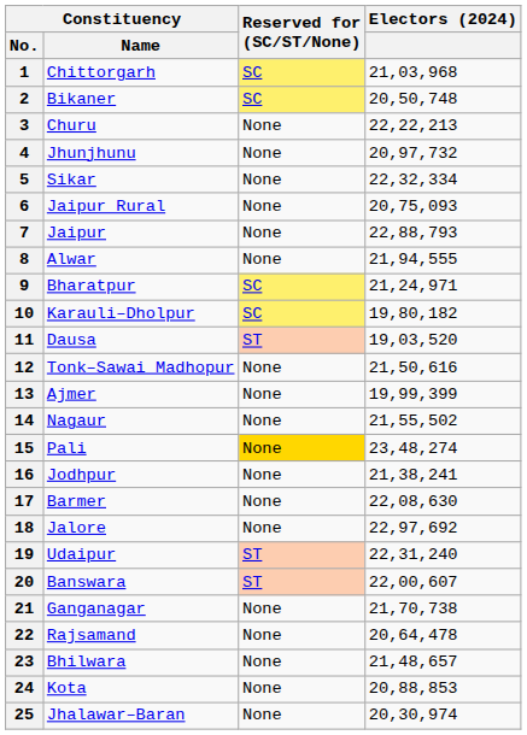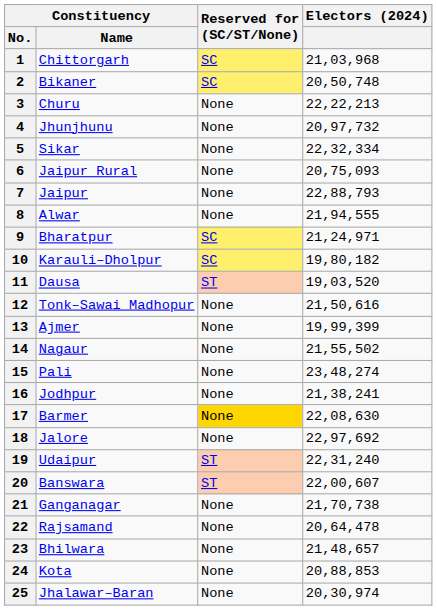15 | Reserved for (SC/ST/None): gold background -> no background
17 | Reserved for (SC/ST/None): no background -> gold background
